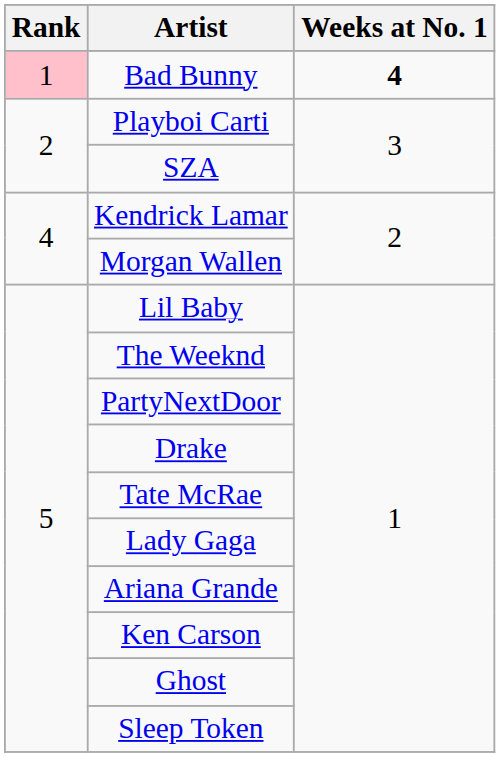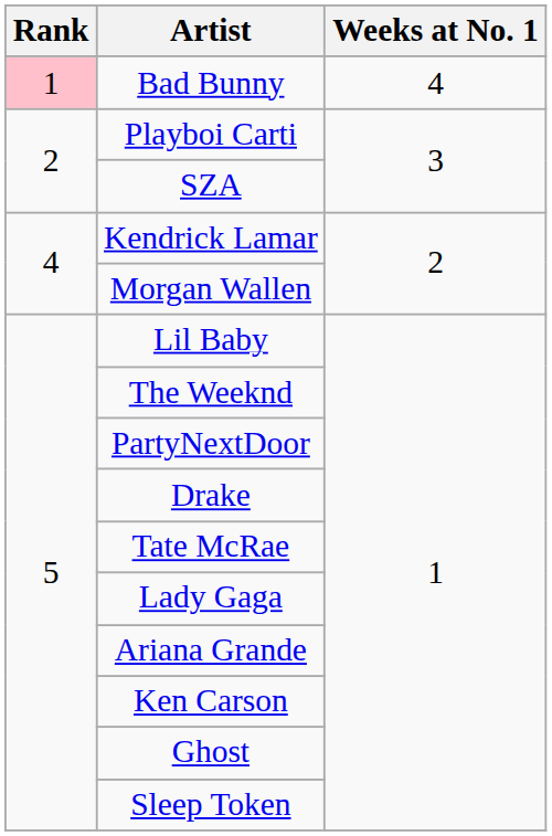Bad Bunny | Weeks at No. 1: bold -> normal
